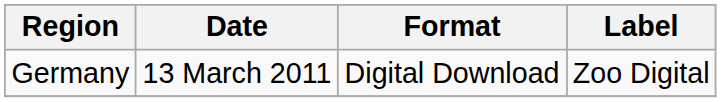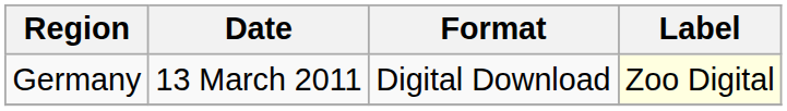Germany | Label: no background -> lightyellow background
